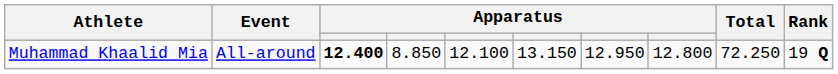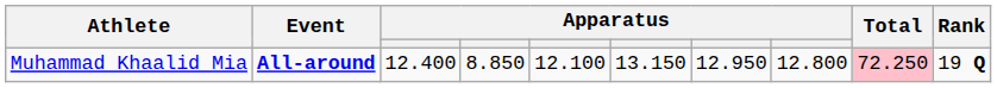row 3 | Event: normal -> bold
row 3 | column 3: bold -> normal
row 3 | Total: no background -> pink background
